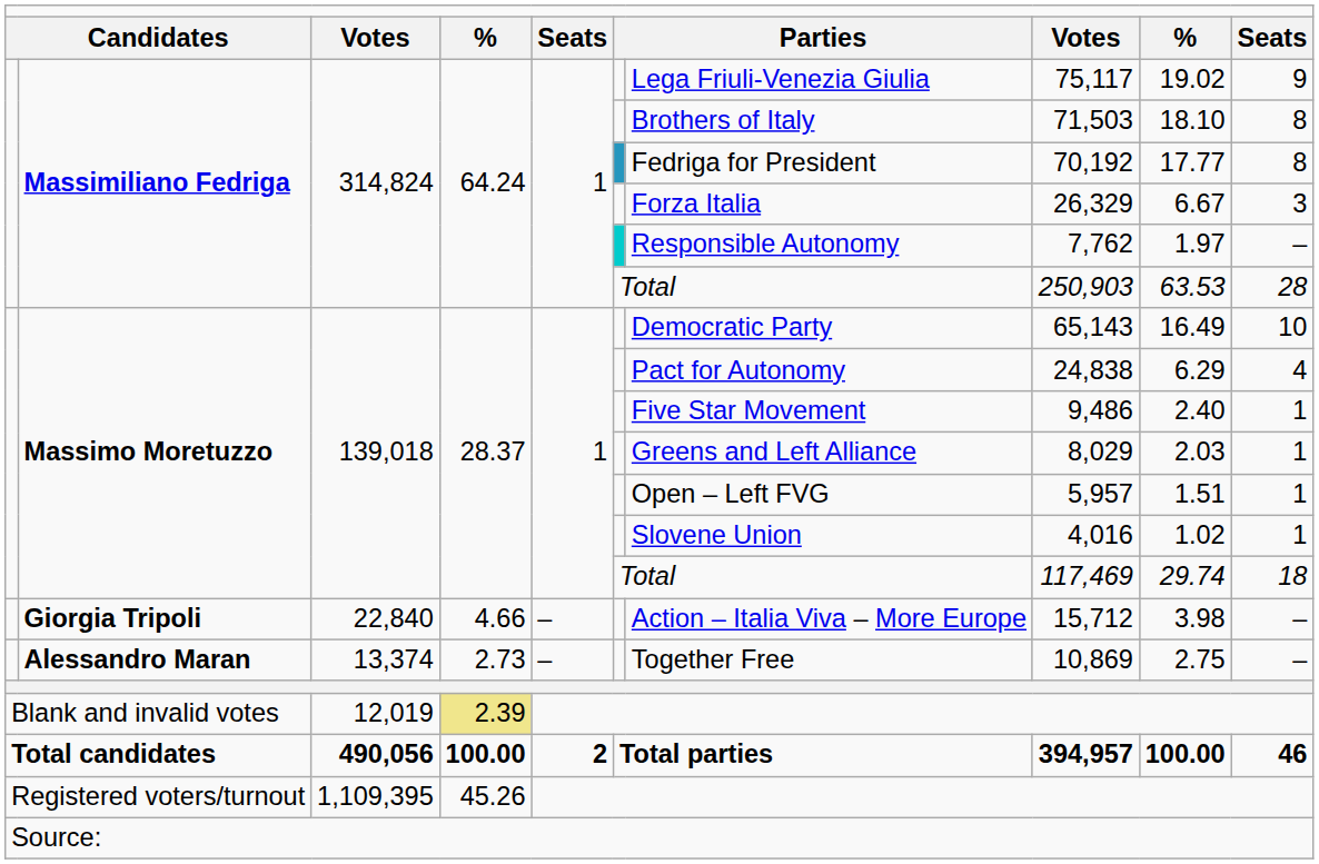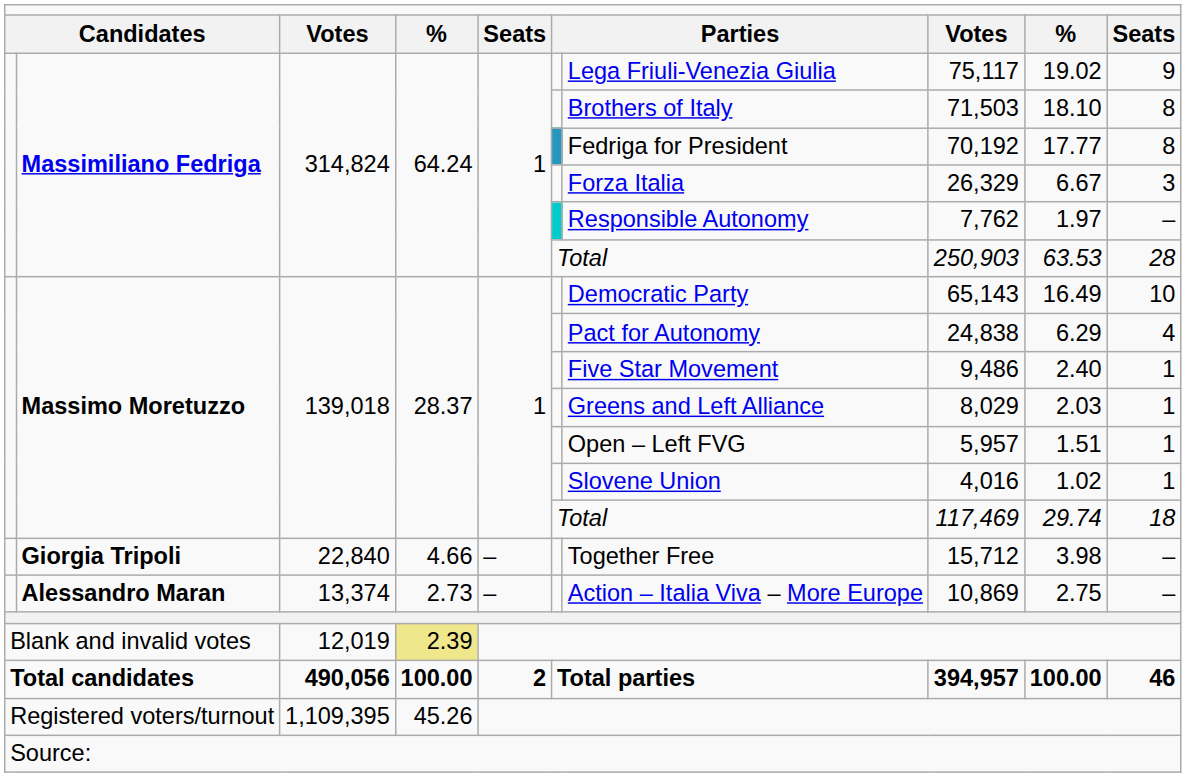Giorgia Tripoli | column 7: Action – Italia Viva – More Europe -> Together Free
Alessandro Maran | column 7: Together Free -> Action – Italia Viva – More Europe
